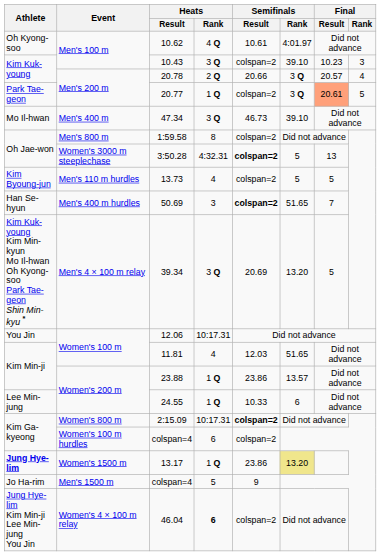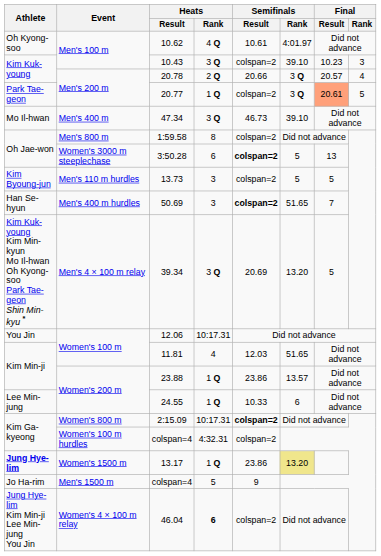3:50.28 | Heats / Rank: 4:32.31 -> 6
13.73 | Heats / Rank: 4 -> 3
Kim Ga-kyeong / colspan=4 | Heats / Rank: 6 -> 4:32.31
